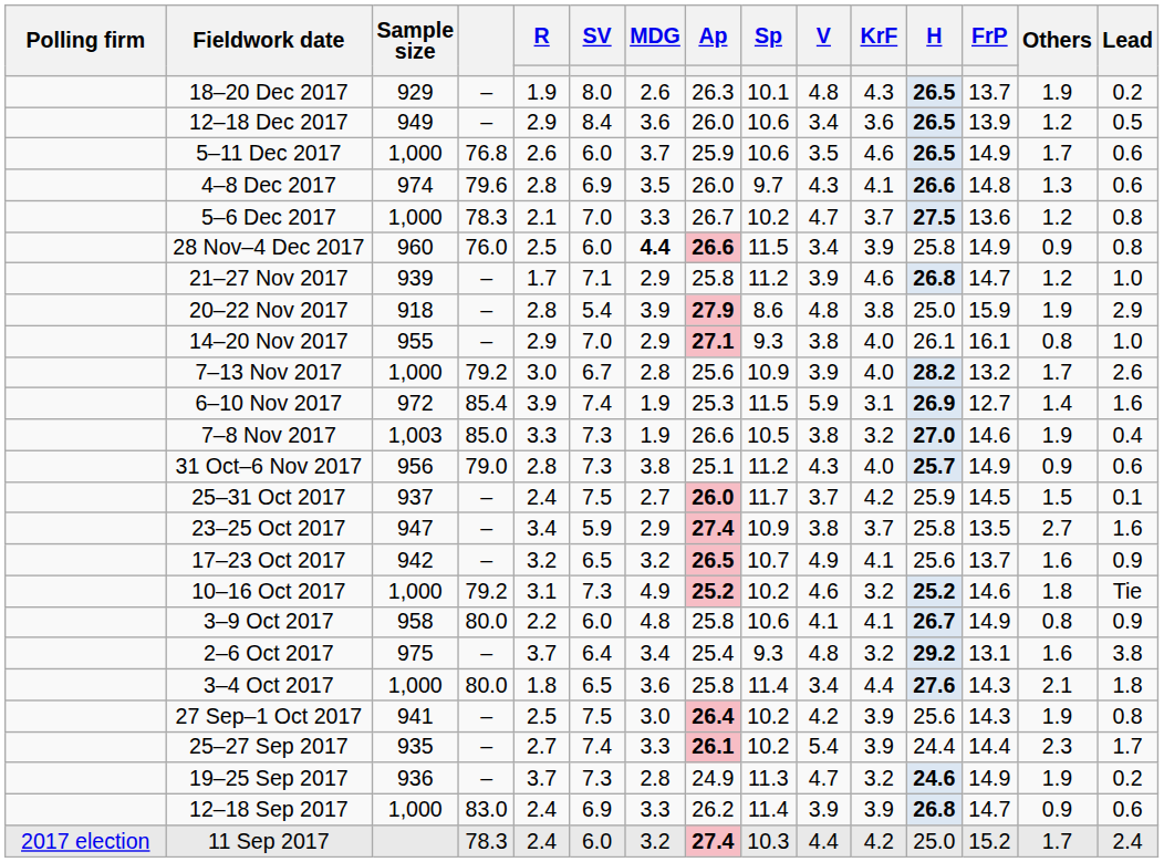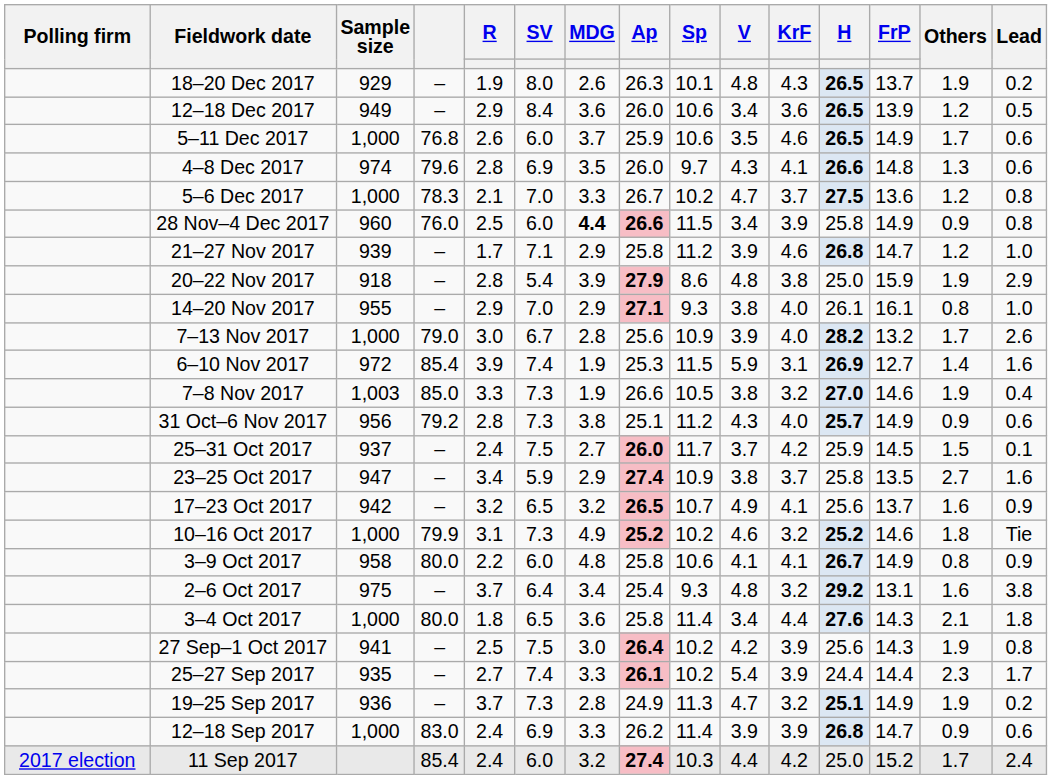7–13 Nov 2017 | column 4: 79.2 -> 79.0
31 Oct–6 Nov 2017 | column 4: 79.0 -> 79.2
10–16 Oct 2017 | column 4: 79.2 -> 79.9
19–25 Sep 2017 | H: 24.6 -> 25.1
11 Sep 2017 | column 4: 78.3 -> 85.4
